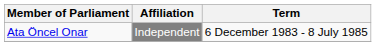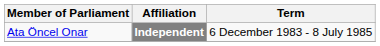Ata Öncel Onar | Affiliation: normal -> bold
